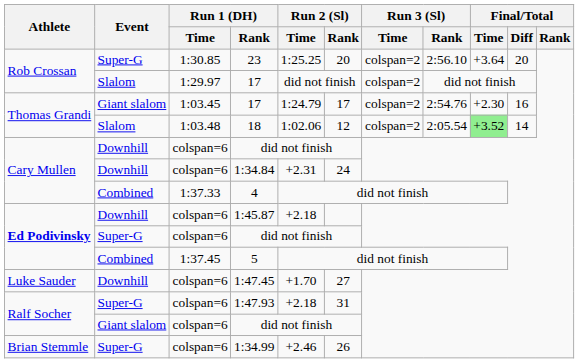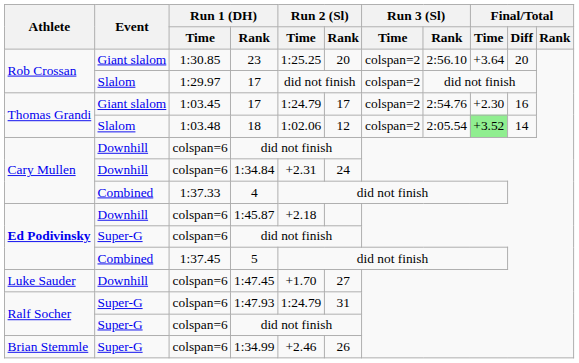23 | Event: Super-G -> Giant slalom
1:47.93 | Run 2 (Sl) / Time: +2.18 -> 1:24.79
Ralf Socher / did not finish | Event: Giant slalom -> Super-G
